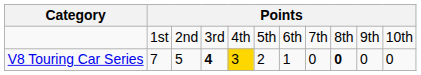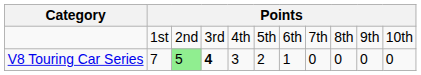V8 Touring Car Series | column 3: no background -> lightgreen background
V8 Touring Car Series | column 5: gold background -> no background
V8 Touring Car Series | column 9: bold -> normal
